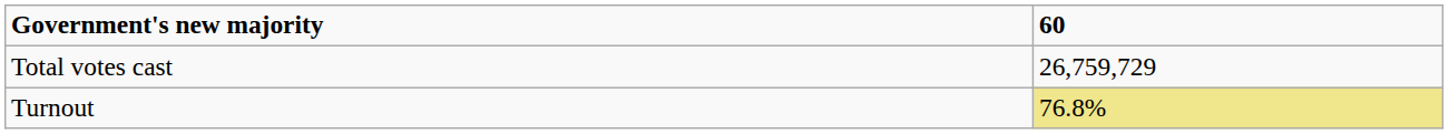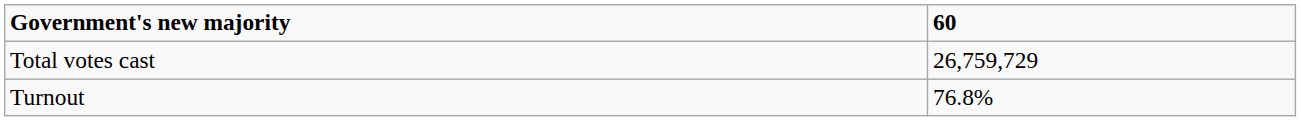Turnout | 60: khaki background -> no background
